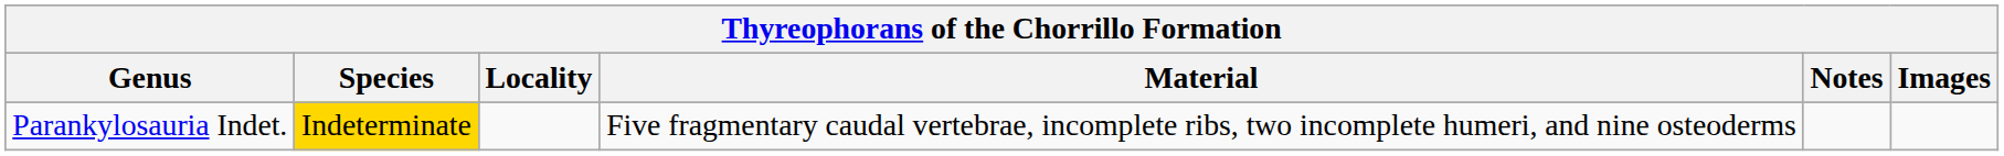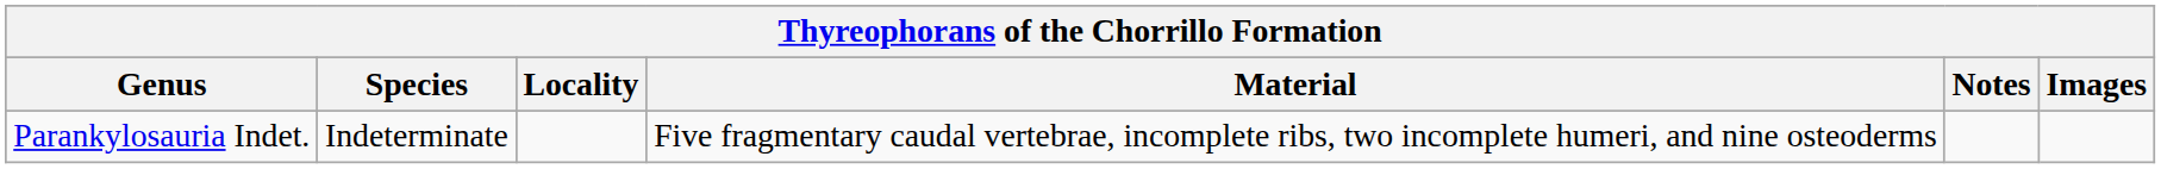Parankylosauria Indet. | Species: gold background -> no background
